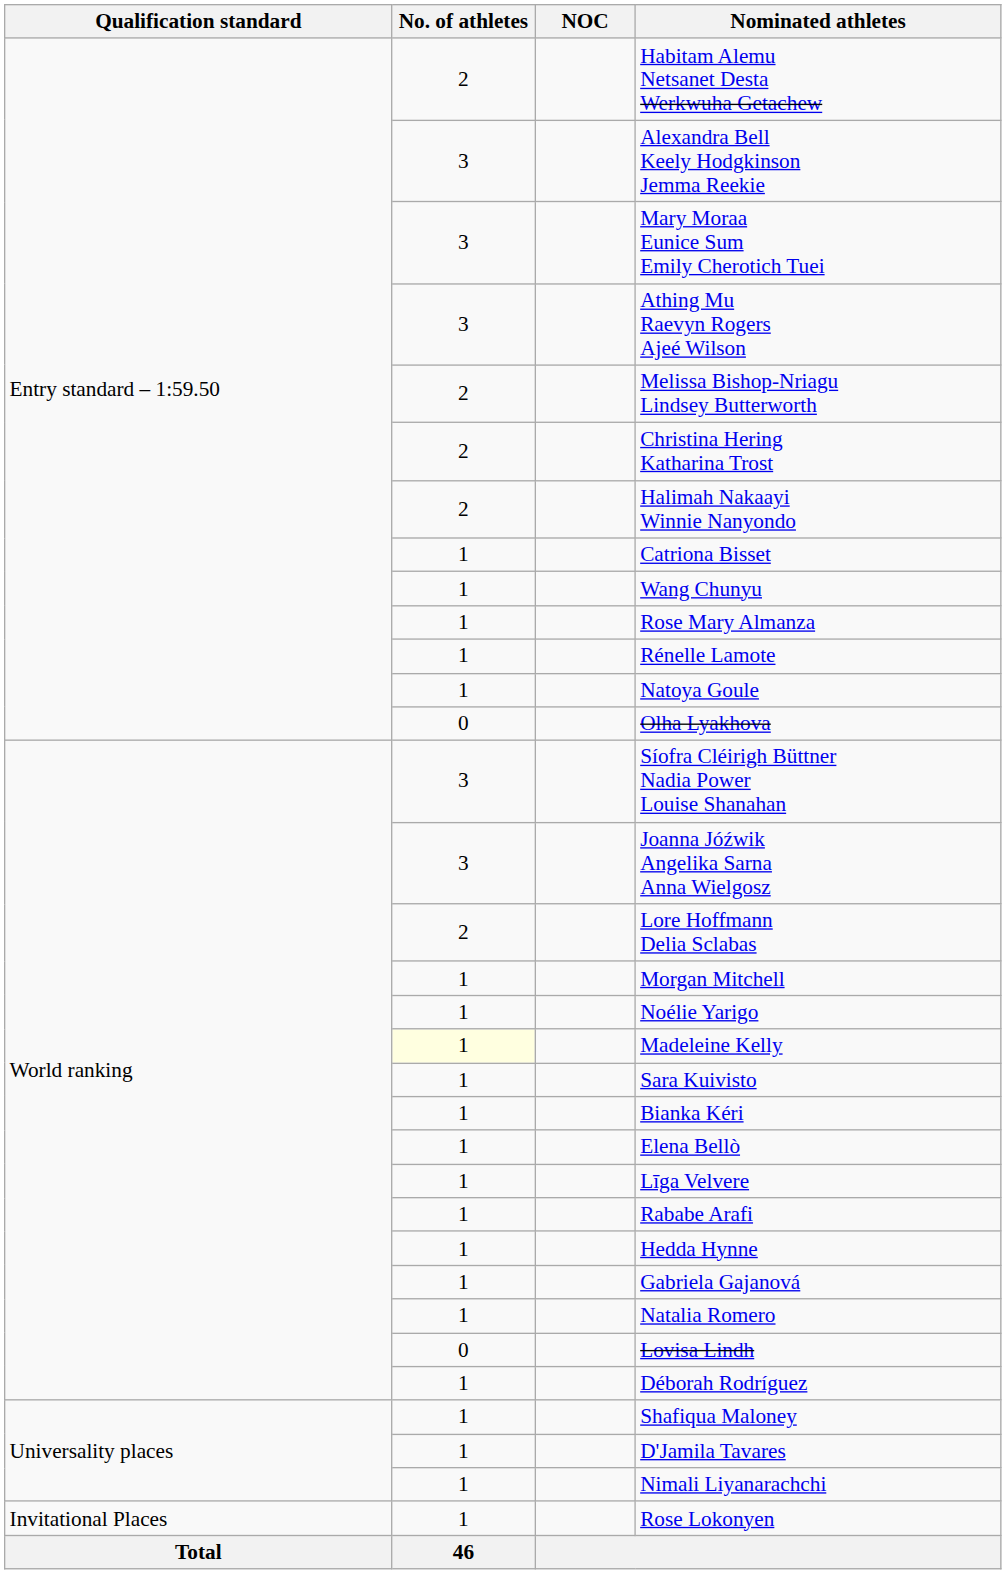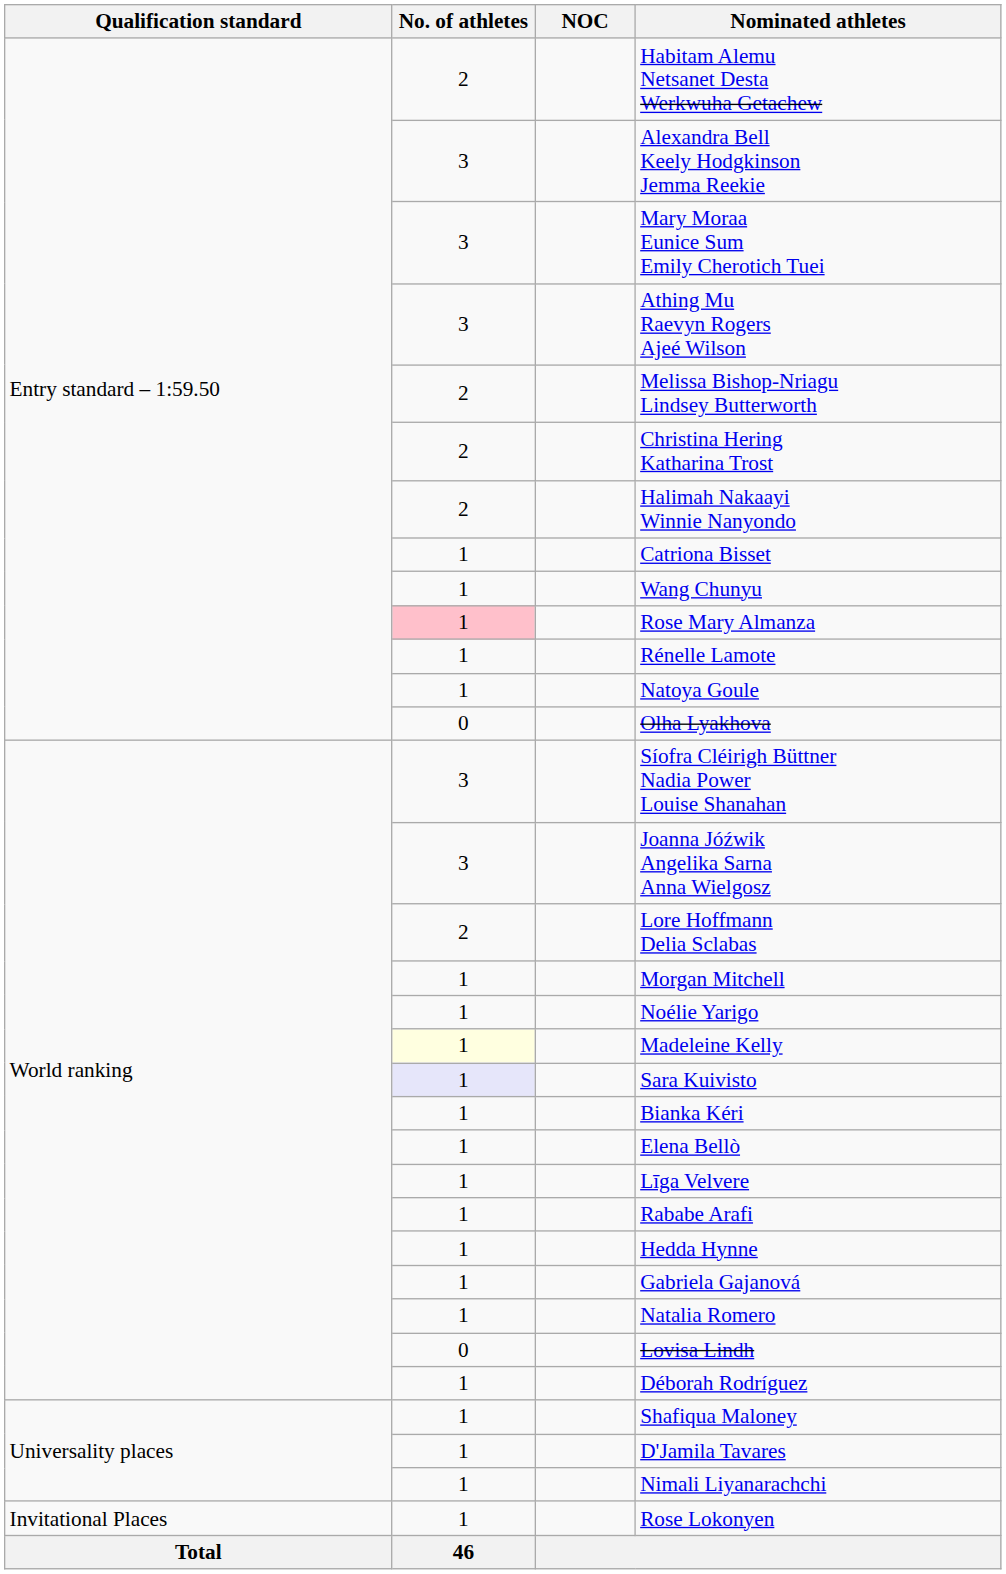Rose Mary Almanza | No. of athletes: no background -> pink background
Sara Kuivisto | No. of athletes: no background -> lavender background
